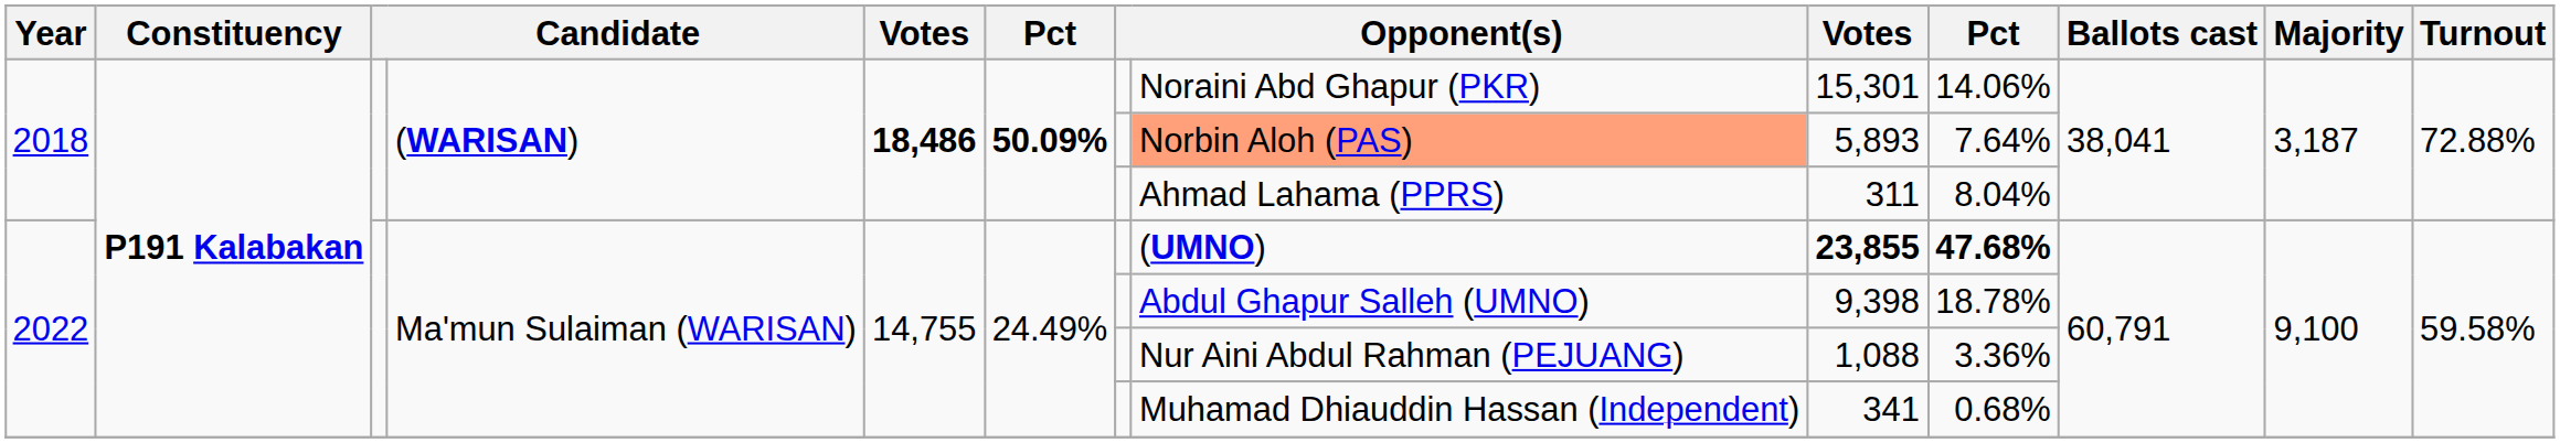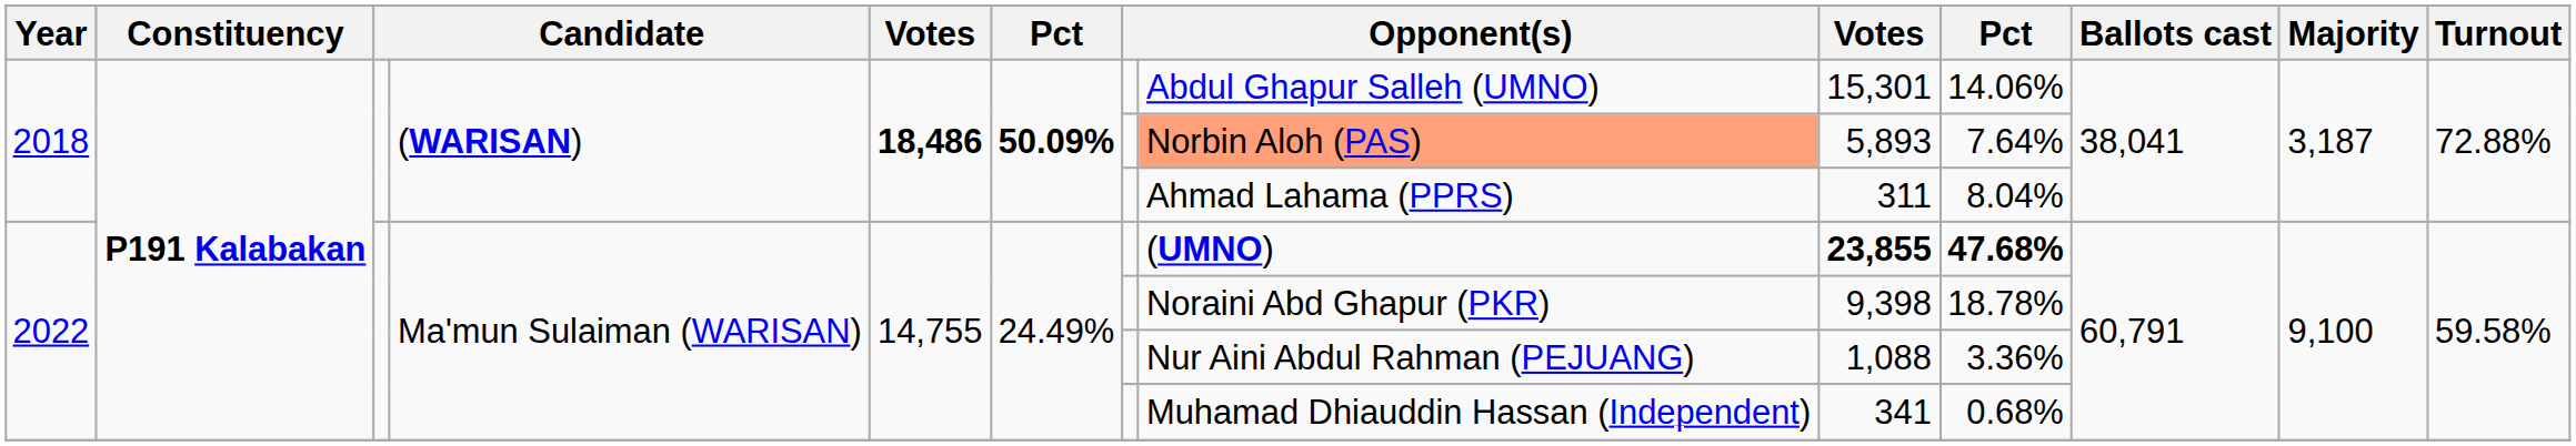row 2 | column 8: Noraini Abd Ghapur (PKR) -> Abdul Ghapur Salleh (UMNO)
row 6 | column 8: Abdul Ghapur Salleh (UMNO) -> Noraini Abd Ghapur (PKR)
